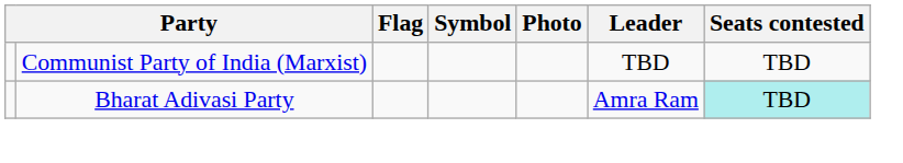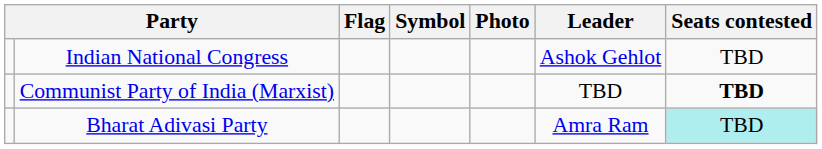+ row: Indian National Congress | Ashok Gehlot | TBD
Communist Party of India (Marxist) | Seats contested: normal -> bold
